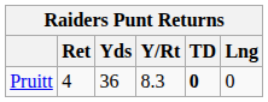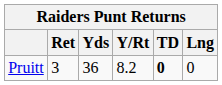Pruitt | Ret: 4 -> 3
Pruitt | Y/Rt: 8.3 -> 8.2
